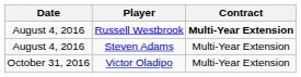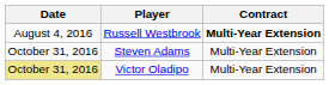Steven Adams | Date: August 4, 2016 -> October 31, 2016
Victor Oladipo | Date: no background -> khaki background
